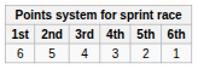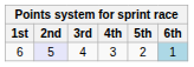6 | 2nd: no background -> lavender background
6 | 6th: no background -> lightblue background
